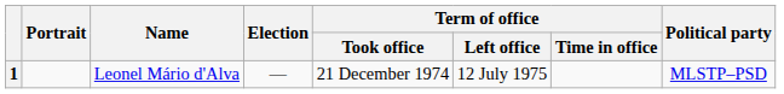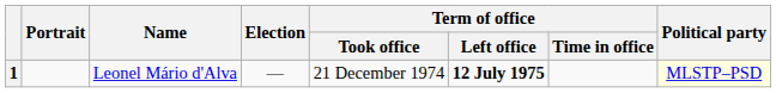1 | Term of office / Left office: normal -> bold
1 | Political party: no background -> lightyellow background
